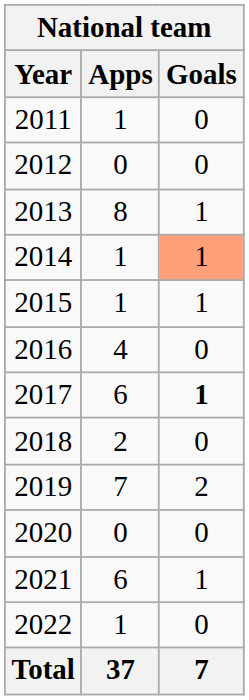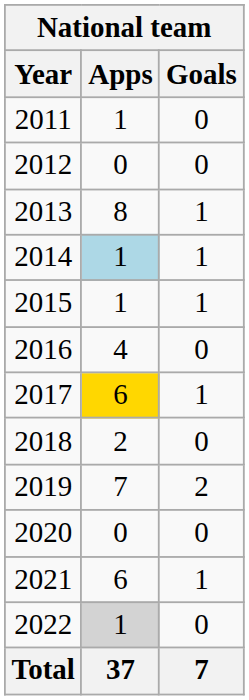2014 | Apps: no background -> lightblue background
2014 | Goals: lightsalmon background -> no background
2017 | Apps: no background -> gold background
2017 | Goals: bold -> normal
2022 | Apps: no background -> lightgrey background
